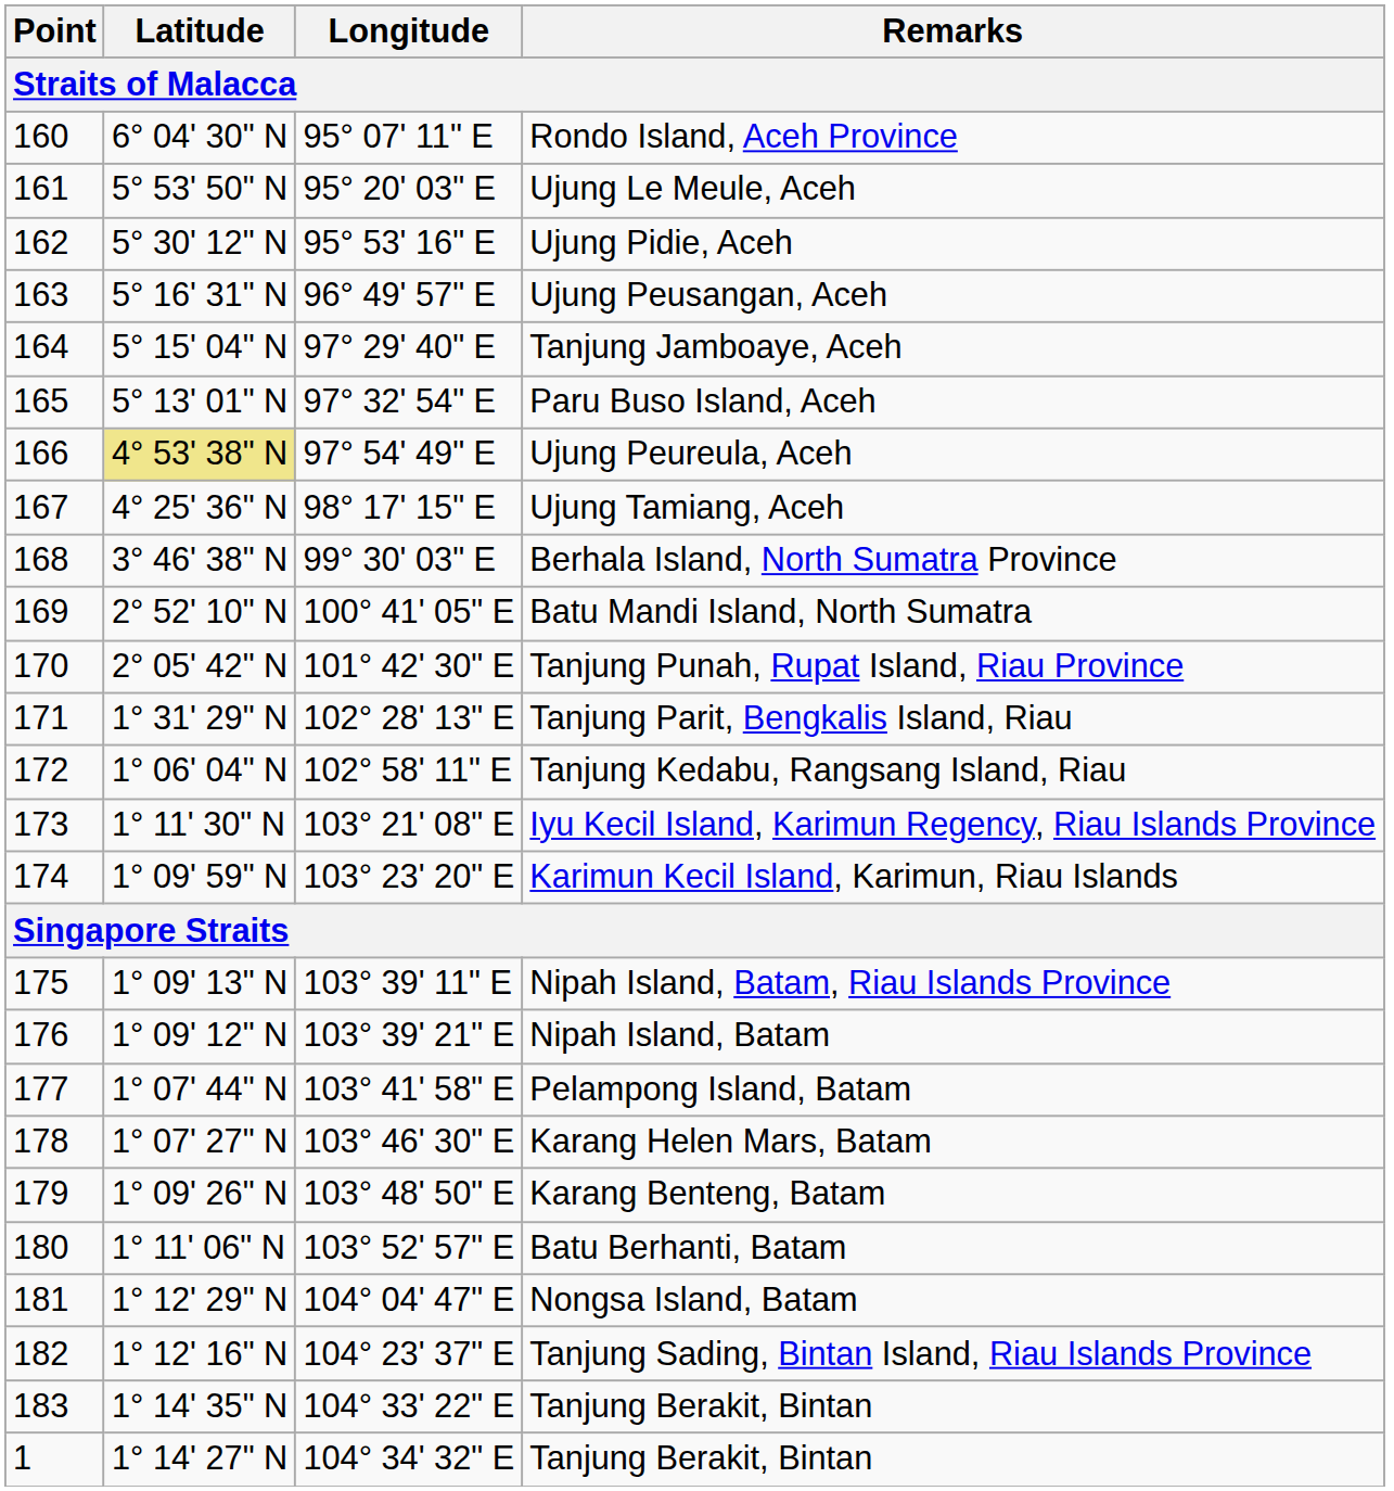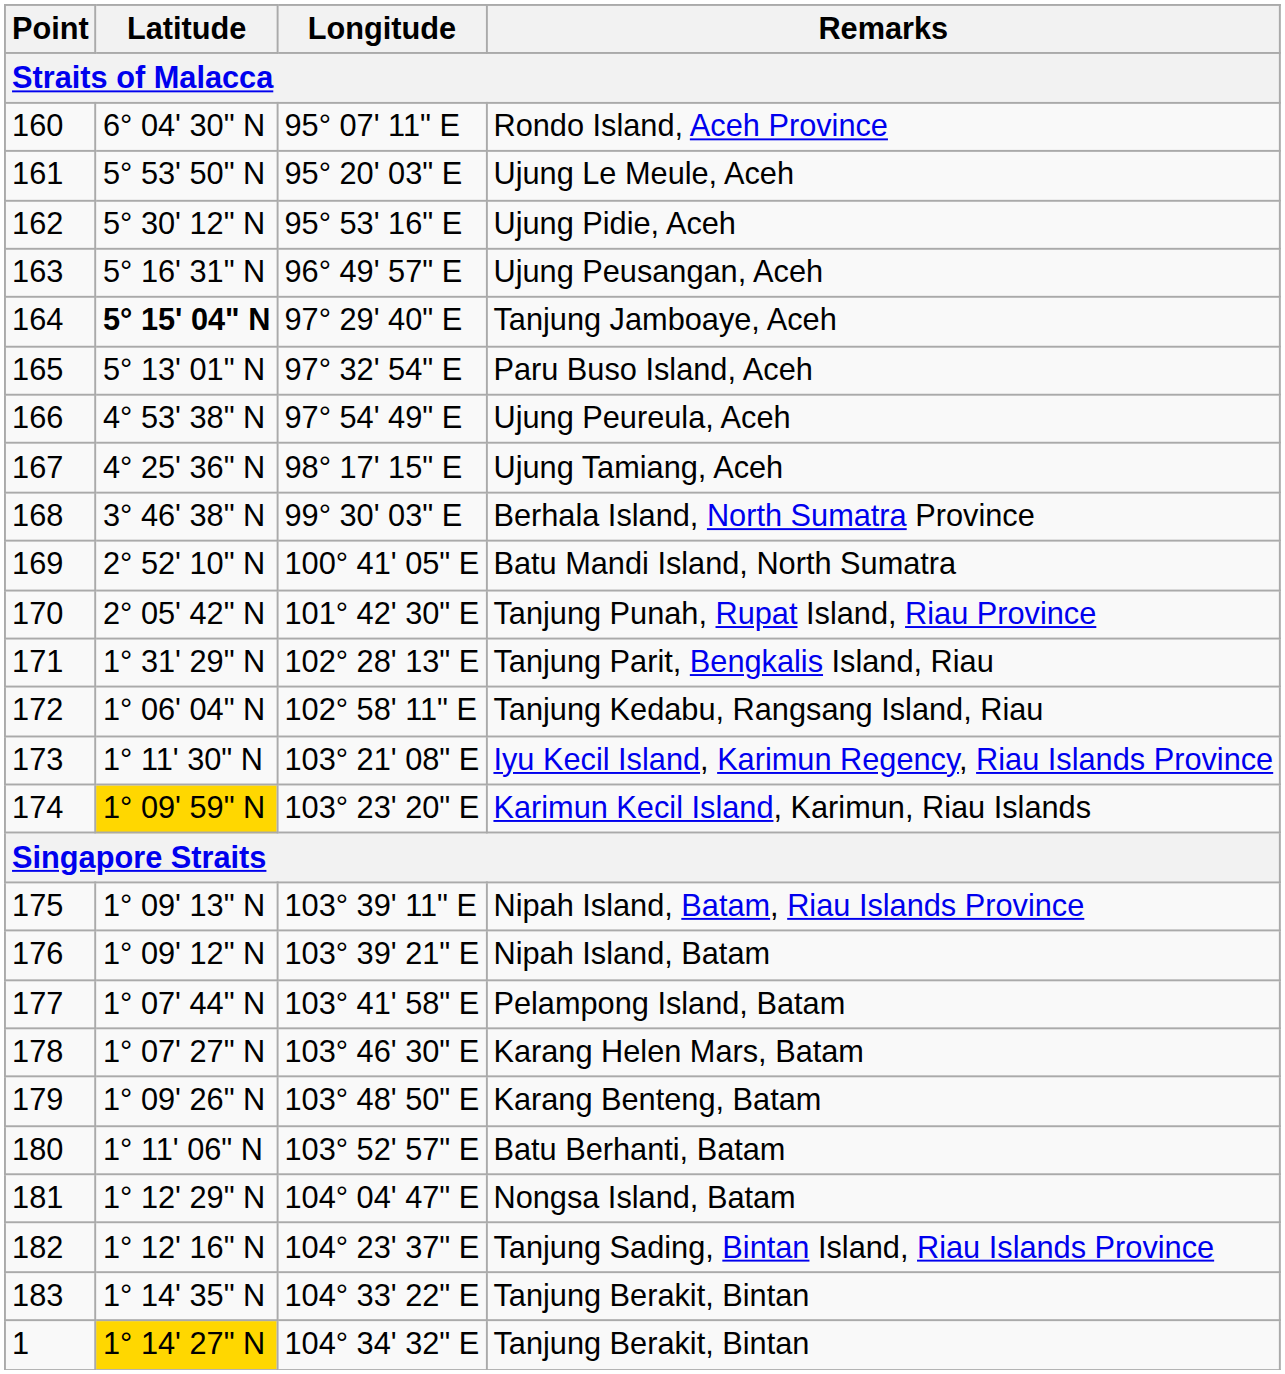Tanjung Jamboaye, Aceh | Latitude: normal -> bold
Ujung Peureula, Aceh | Latitude: khaki background -> no background
Karimun Kecil Island, Karimun, Riau Islands | Latitude: no background -> gold background
1 / Tanjung Berakit, Bintan | Latitude: no background -> gold background
